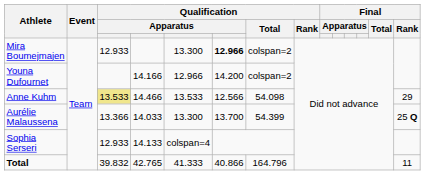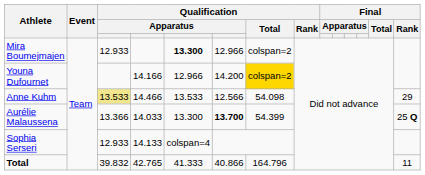Mira Boumejmajen | column 5: normal -> bold
Mira Boumejmajen | column 6: bold -> normal
Youna Dufournet | Qualification / Total: no background -> gold background
Aurélie Malaussena | column 6: normal -> bold
